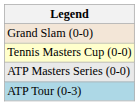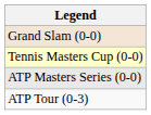row 5 | column 1: lightblue background -> no background
